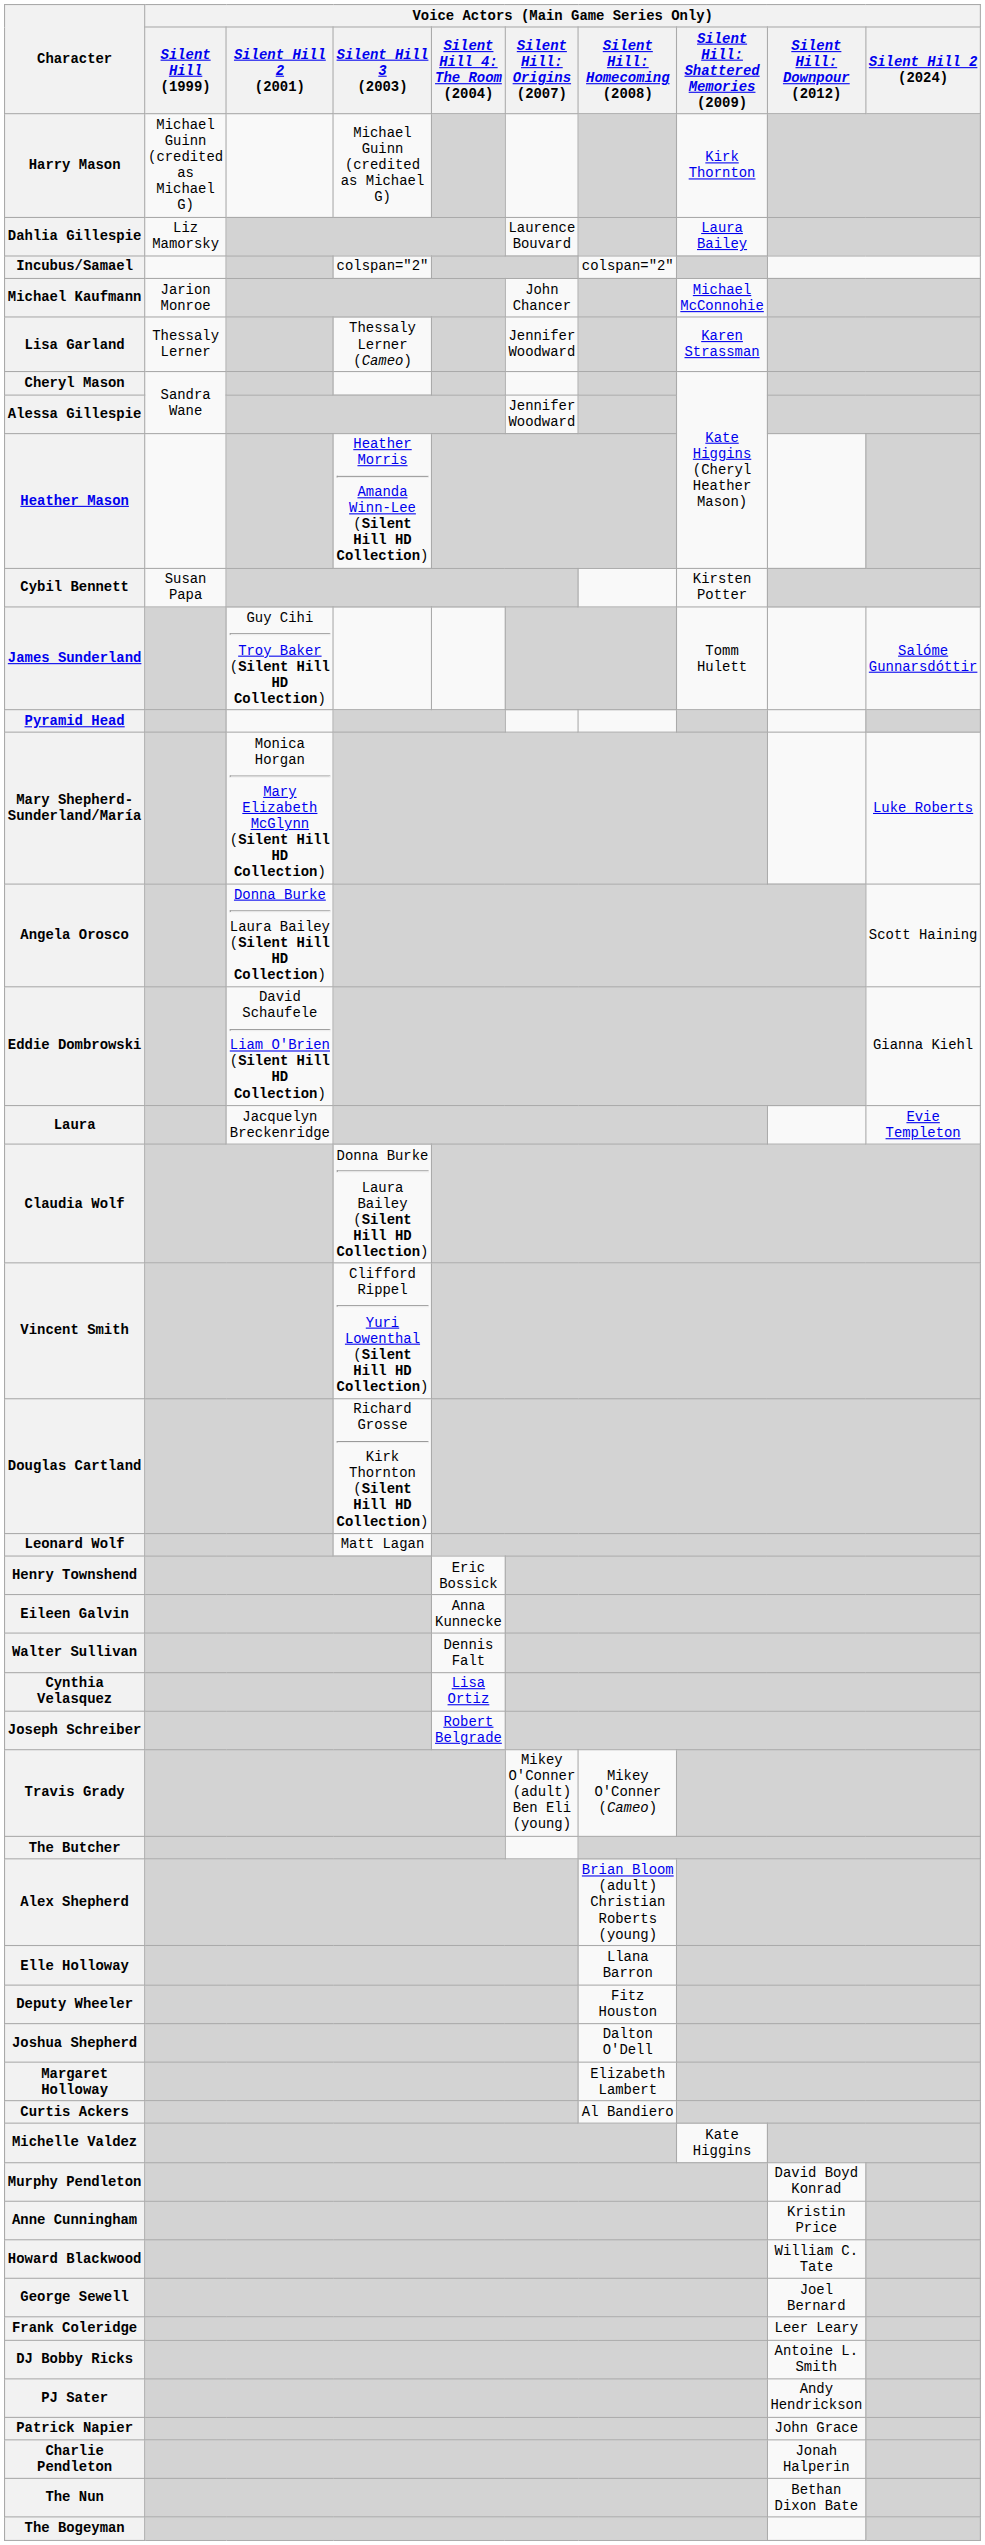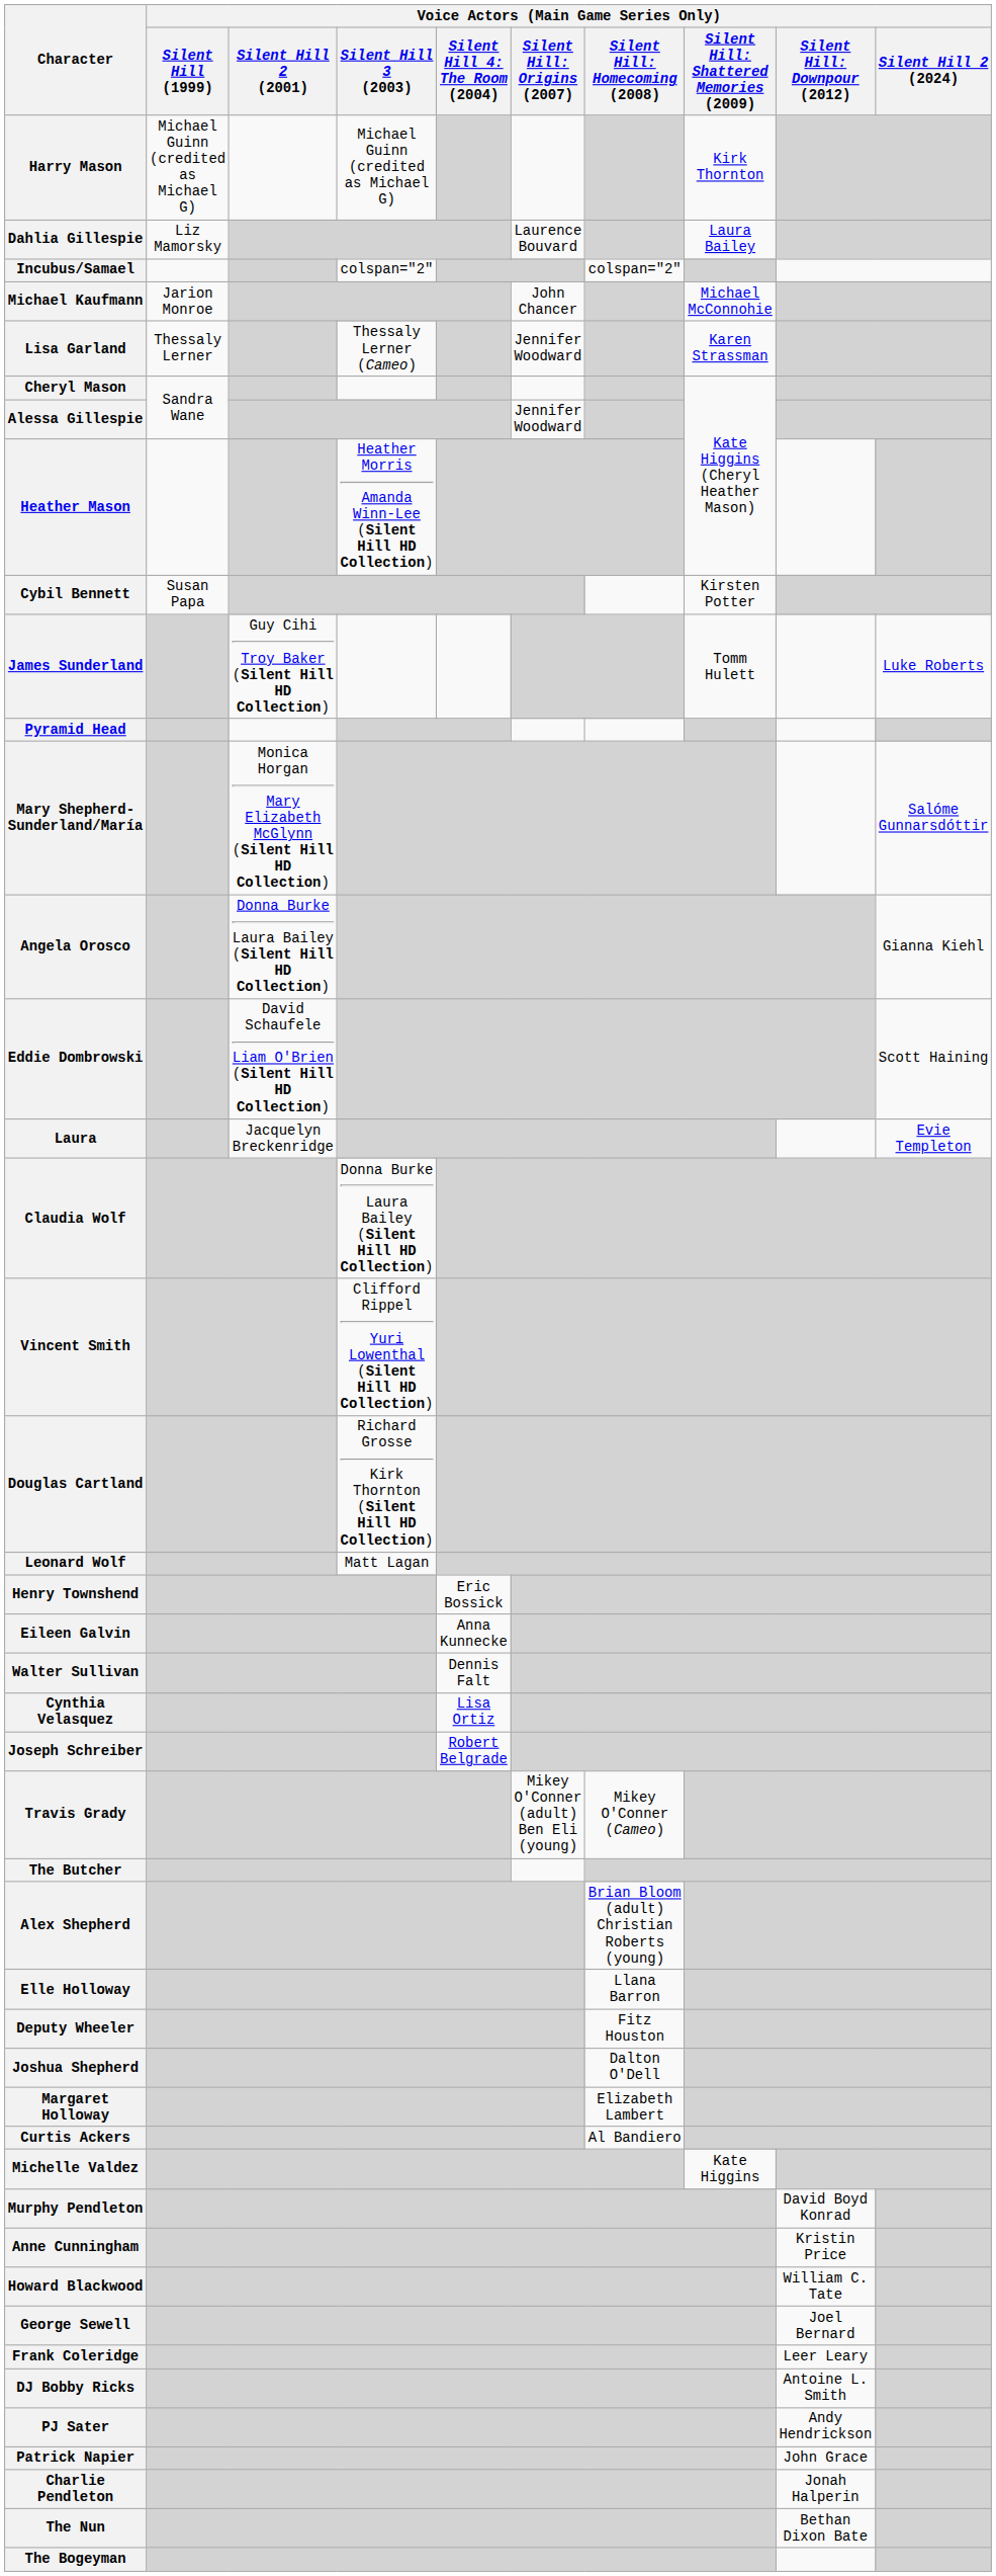James Sunderland | Voice Actors (Main Game Series Only) / Silent Hill 2 (2024): Salóme Gunnarsdóttir -> Luke Roberts
Mary Shepherd-Sunderland/María | Voice Actors (Main Game Series Only) / Silent Hill 2 (2024): Luke Roberts -> Salóme Gunnarsdóttir
Angela Orosco | Voice Actors (Main Game Series Only) / Silent Hill 2 (2024): Scott Haining -> Gianna Kiehl
Eddie Dombrowski | Voice Actors (Main Game Series Only) / Silent Hill 2 (2024): Gianna Kiehl -> Scott Haining
